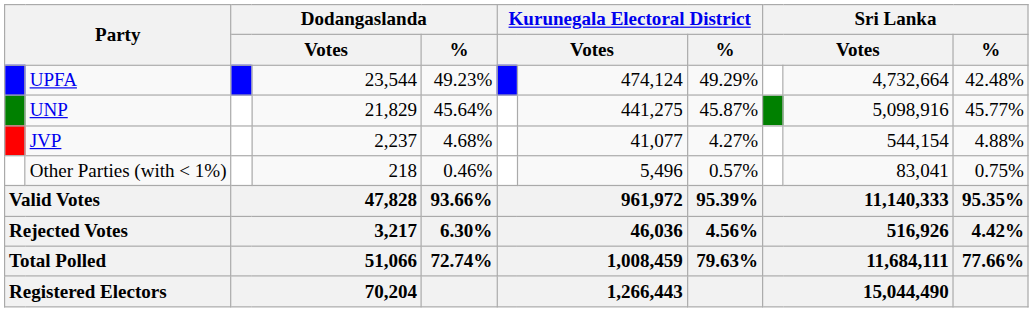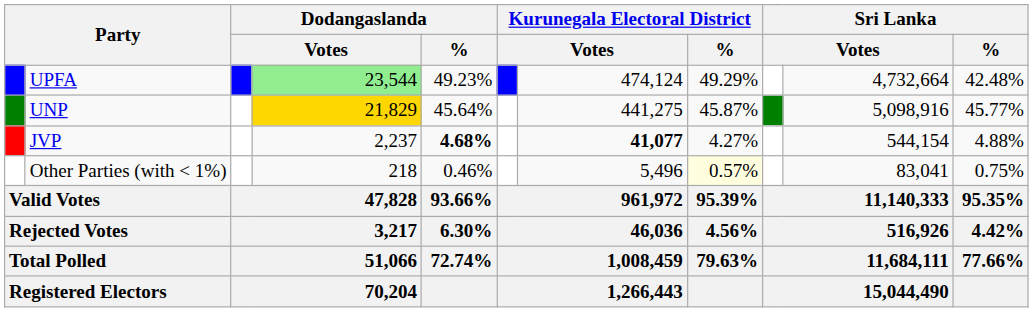UPFA | column 4: no background -> lightgreen background
UNP | column 4: no background -> gold background
JVP | Dodangaslanda / %: normal -> bold
JVP | column 7: normal -> bold
Other Parties (with < 1%) | Kurunegala Electoral District / %: no background -> lightyellow background
